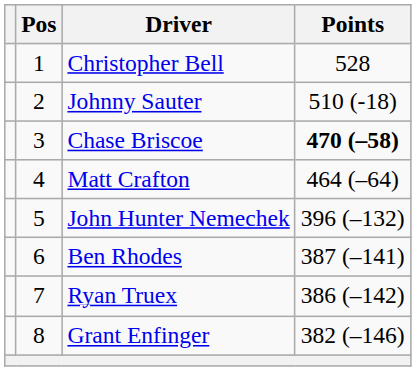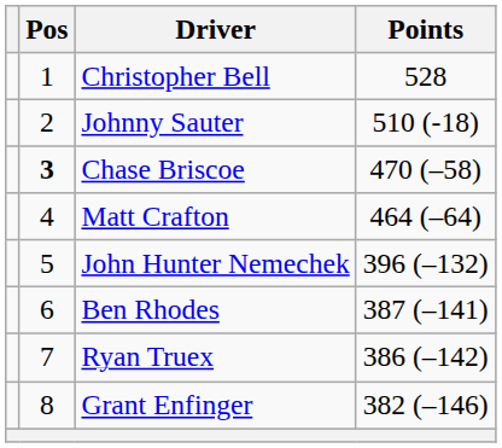Chase Briscoe | Pos: normal -> bold
Chase Briscoe | Points: bold -> normal
